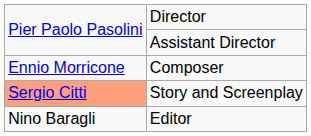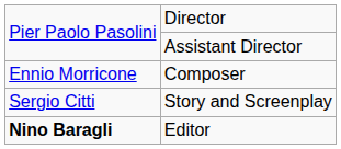row 4 | column 1: lightsalmon background -> no background
row 5 | column 1: normal -> bold
